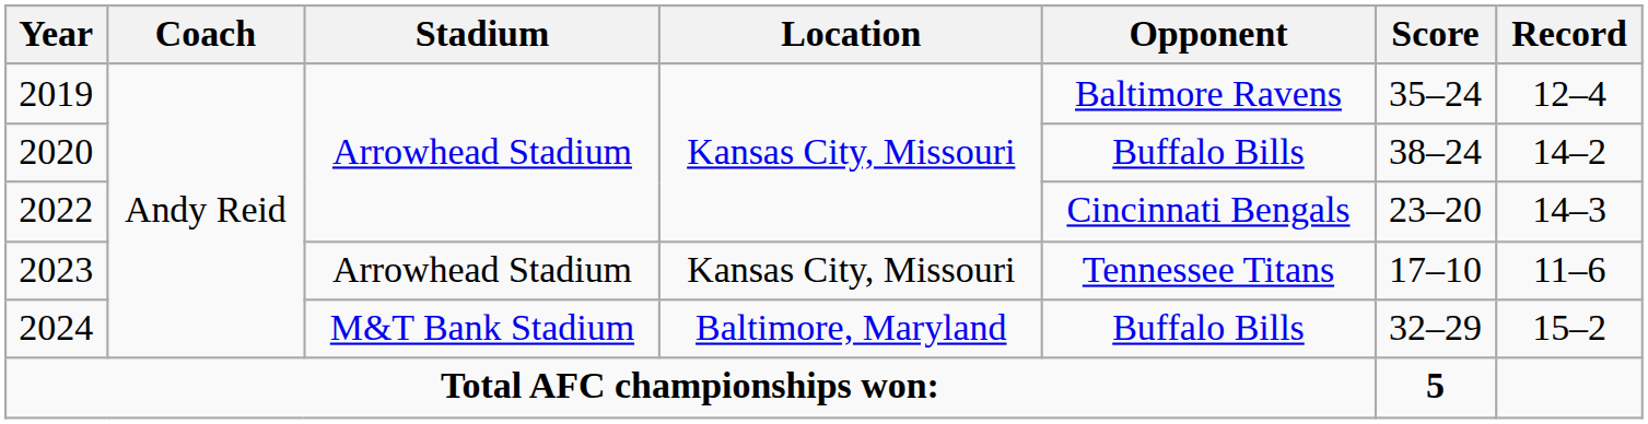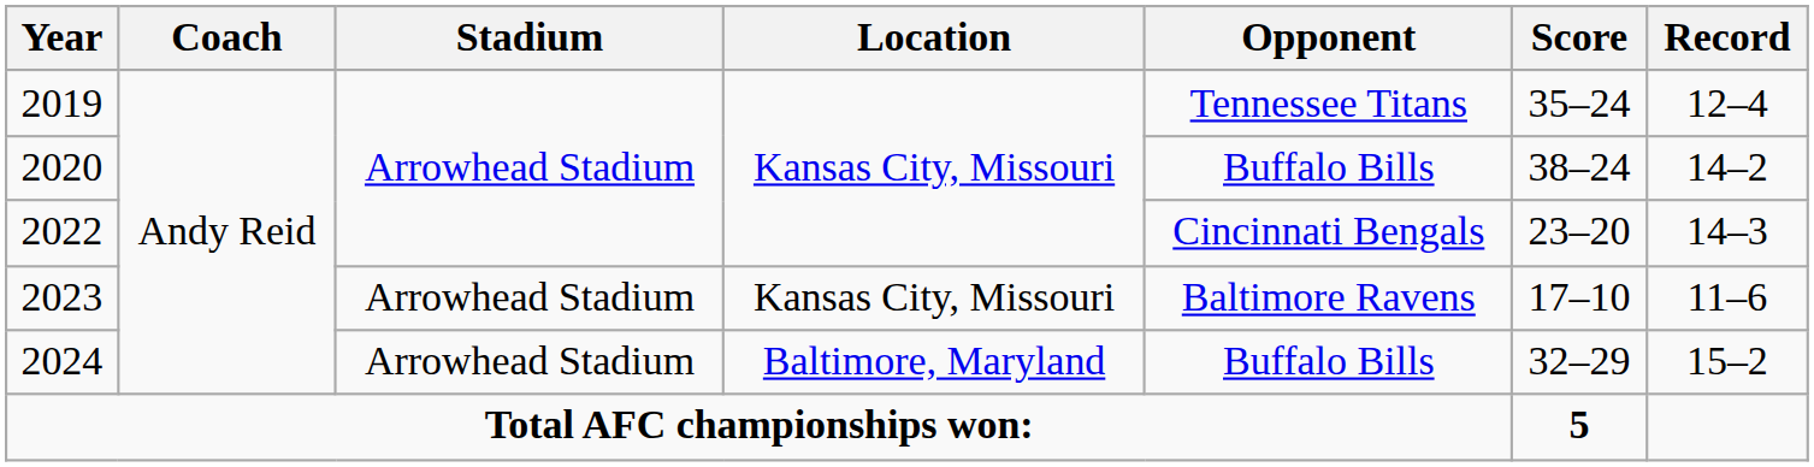2019 | Opponent: Baltimore Ravens -> Tennessee Titans
2023 | Opponent: Tennessee Titans -> Baltimore Ravens
2024 | Stadium: M&T Bank Stadium -> Arrowhead Stadium
